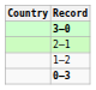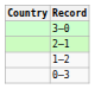3–0 | Record: bold -> normal
0–3 | Record: bold -> normal
